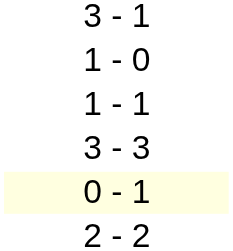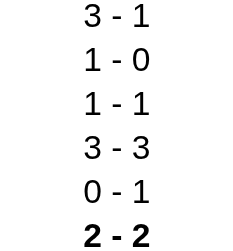0 - 1 | column 1: lightyellow background -> no background
2 - 2 | column 1: normal -> bold
